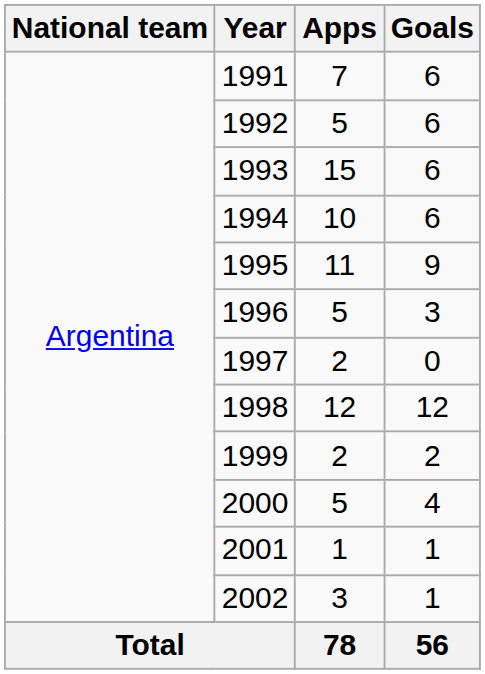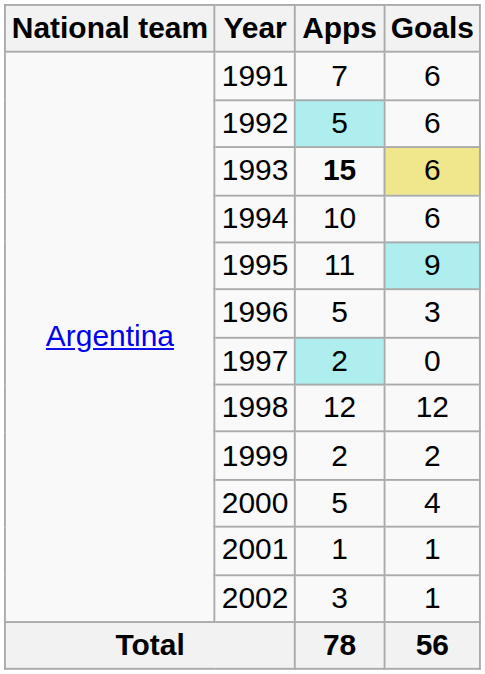1992 | Apps: no background -> paleturquoise background
1993 | Apps: normal -> bold
1993 | Goals: no background -> khaki background
1995 | Goals: no background -> paleturquoise background
1997 | Apps: no background -> paleturquoise background
